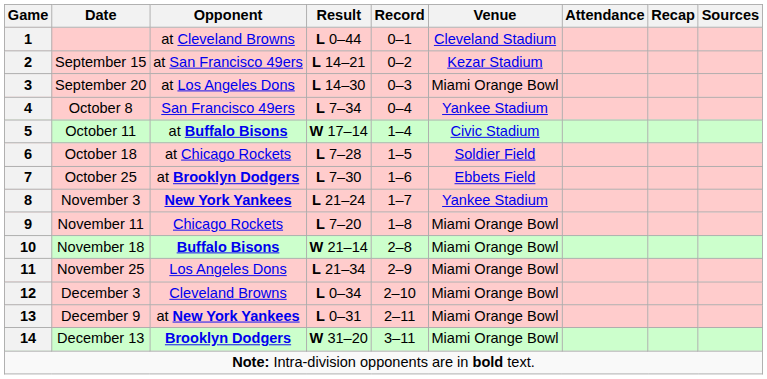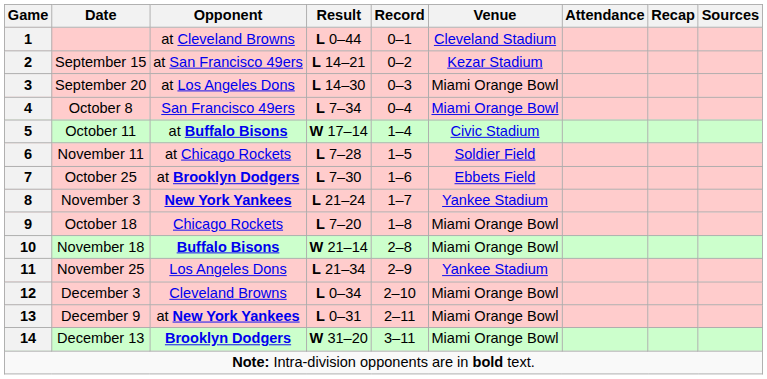4 | Venue: Yankee Stadium -> Miami Orange Bowl
6 | Date: October 18 -> November 11
9 | Date: November 11 -> October 18
11 | Venue: Miami Orange Bowl -> Yankee Stadium
